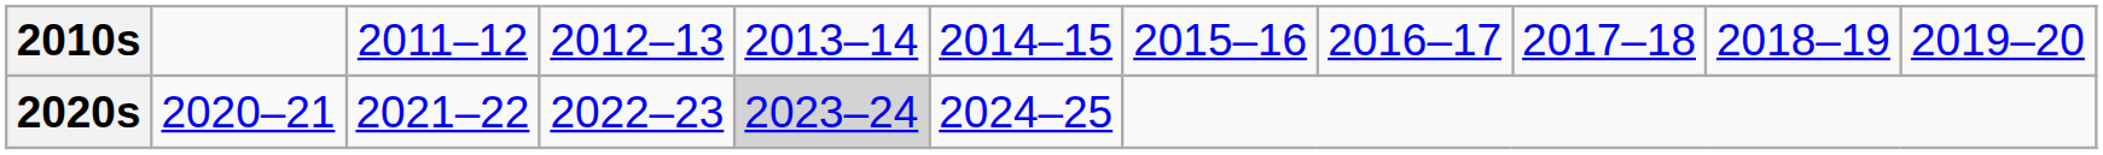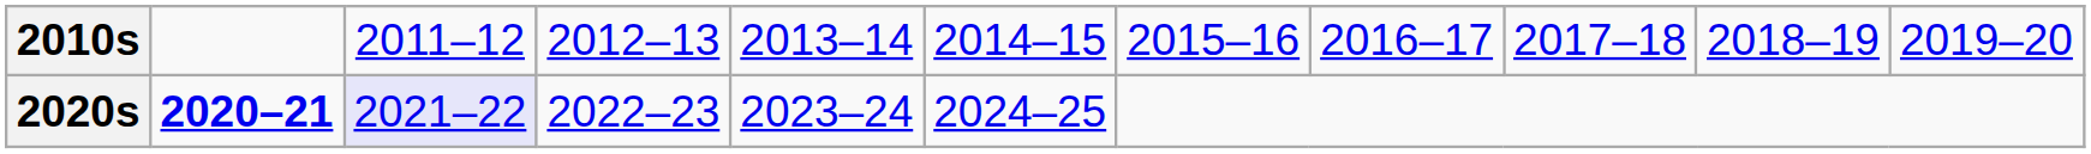2020s | column 2: normal -> bold
2020s | column 3: no background -> lavender background
2020s | column 5: lightgrey background -> no background
